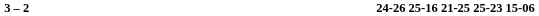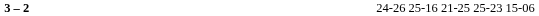row 1 | column 2: bold -> normal
